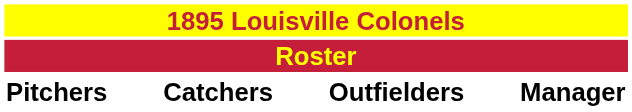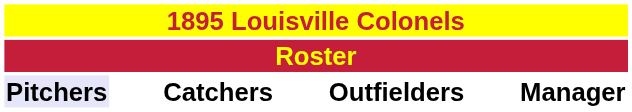Pitchers | column 1: no background -> lavender background
